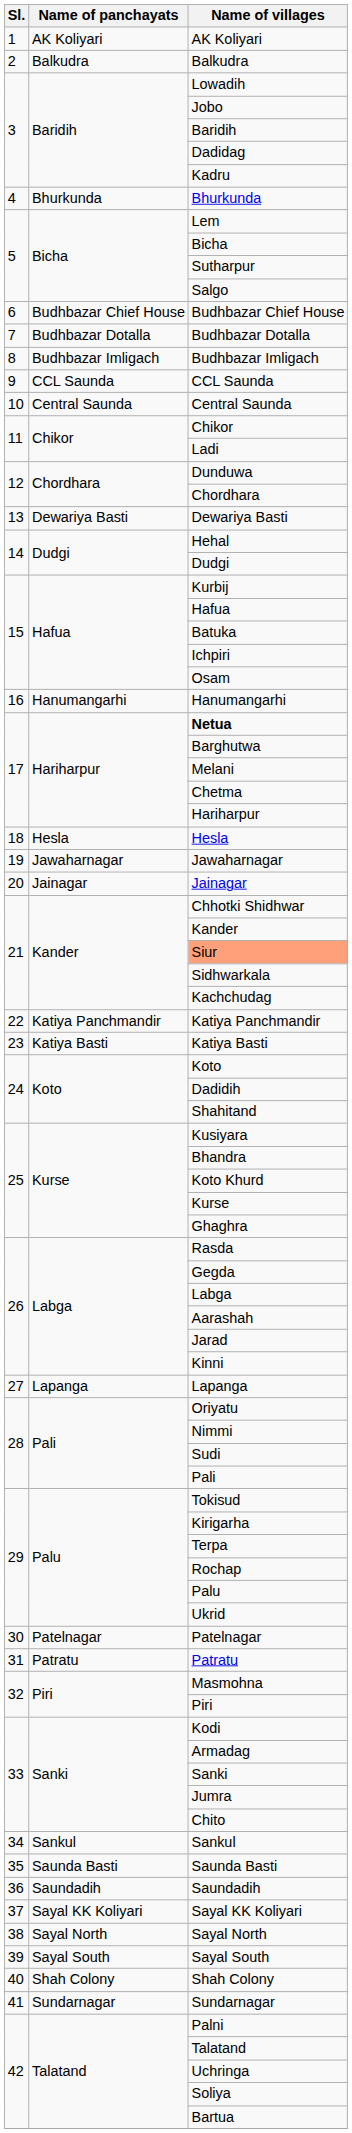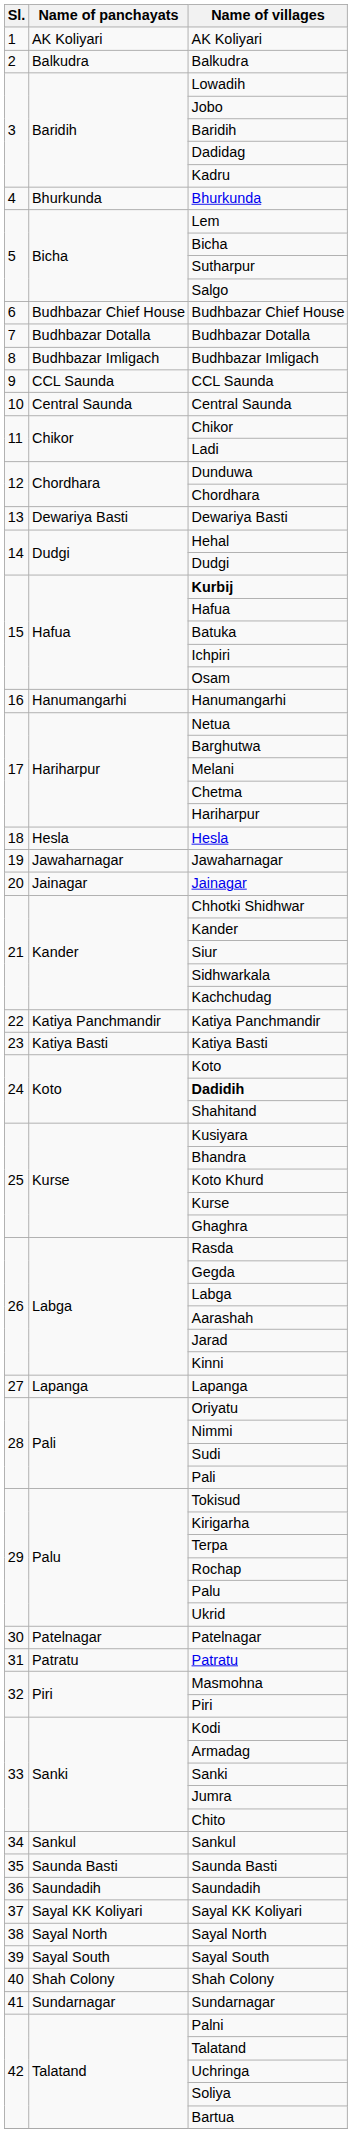Kurbij | Name of villages: normal -> bold
Netua | Name of villages: bold -> normal
Siur | Name of villages: lightsalmon background -> no background
Dadidih | Name of villages: normal -> bold
